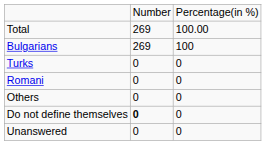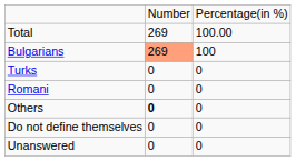Bulgarians | column 2: no background -> lightsalmon background
Others | column 2: normal -> bold
Do not define themselves | column 2: bold -> normal
